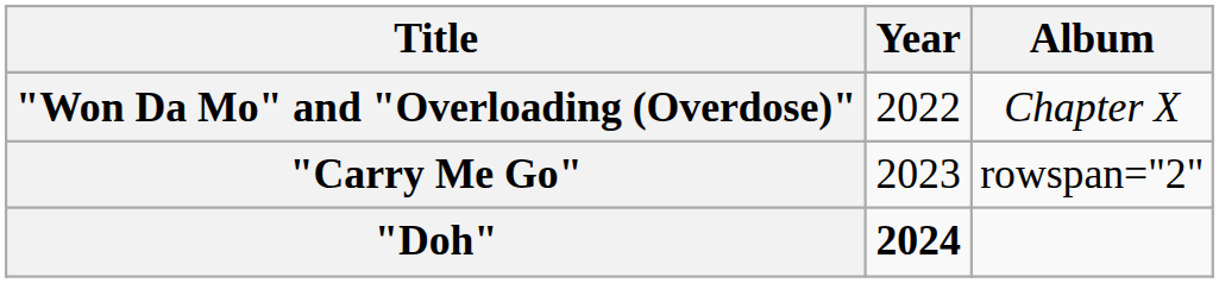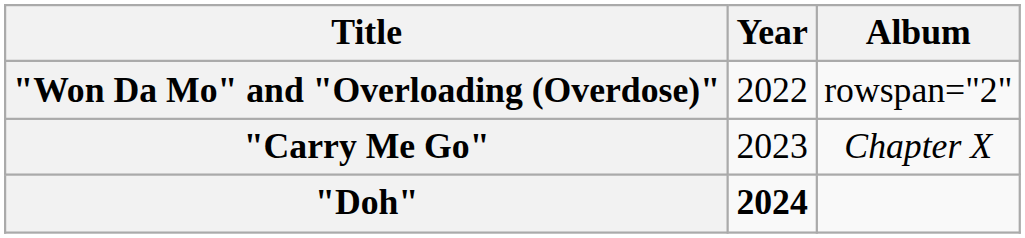"Won Da Mo" and "Overloading (Overdose)" | Album: Chapter X -> rowspan="2"
"Carry Me Go" | Album: rowspan="2" -> Chapter X
